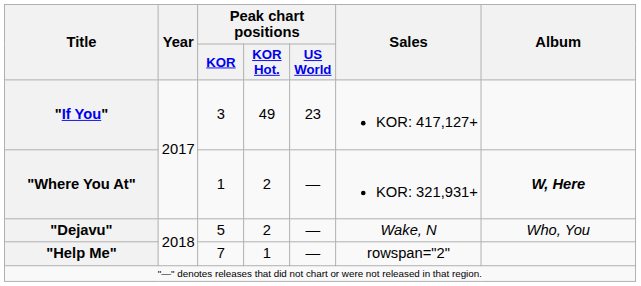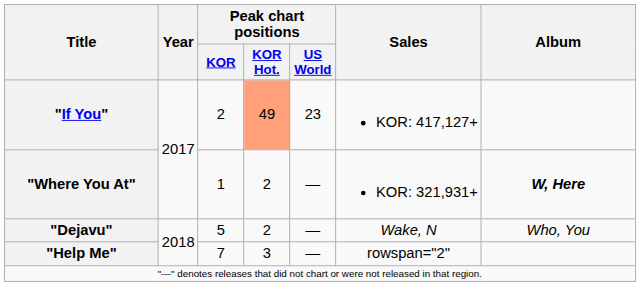"If You" | Peak chart positions / KOR: 3 -> 2
"If You" | Peak chart positions / KOR Hot.: no background -> lightsalmon background
"Help Me" | Peak chart positions / KOR Hot.: 1 -> 3
